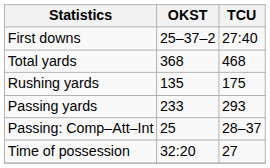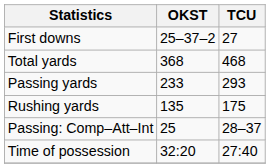First downs | TCU: 27:40 -> 27
rows swapped: Rushing yards <-> Passing yards
Time of possession | TCU: 27 -> 27:40
